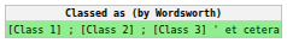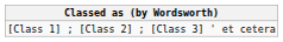row 2 | column 1: lightgreen background -> no background
